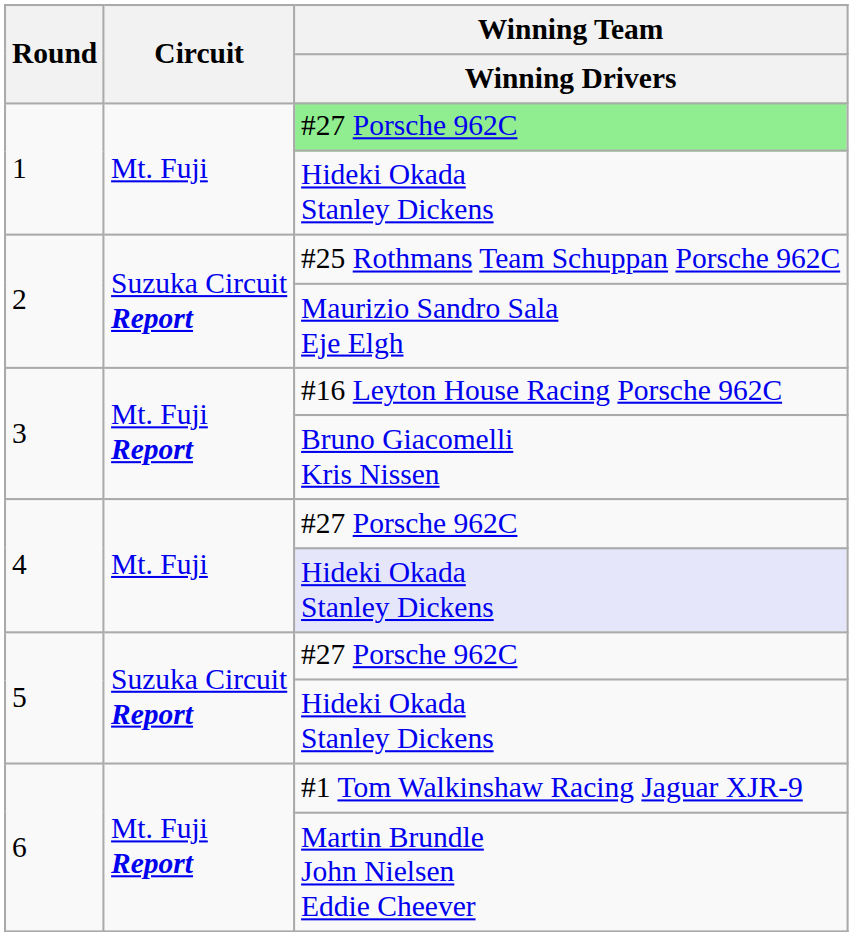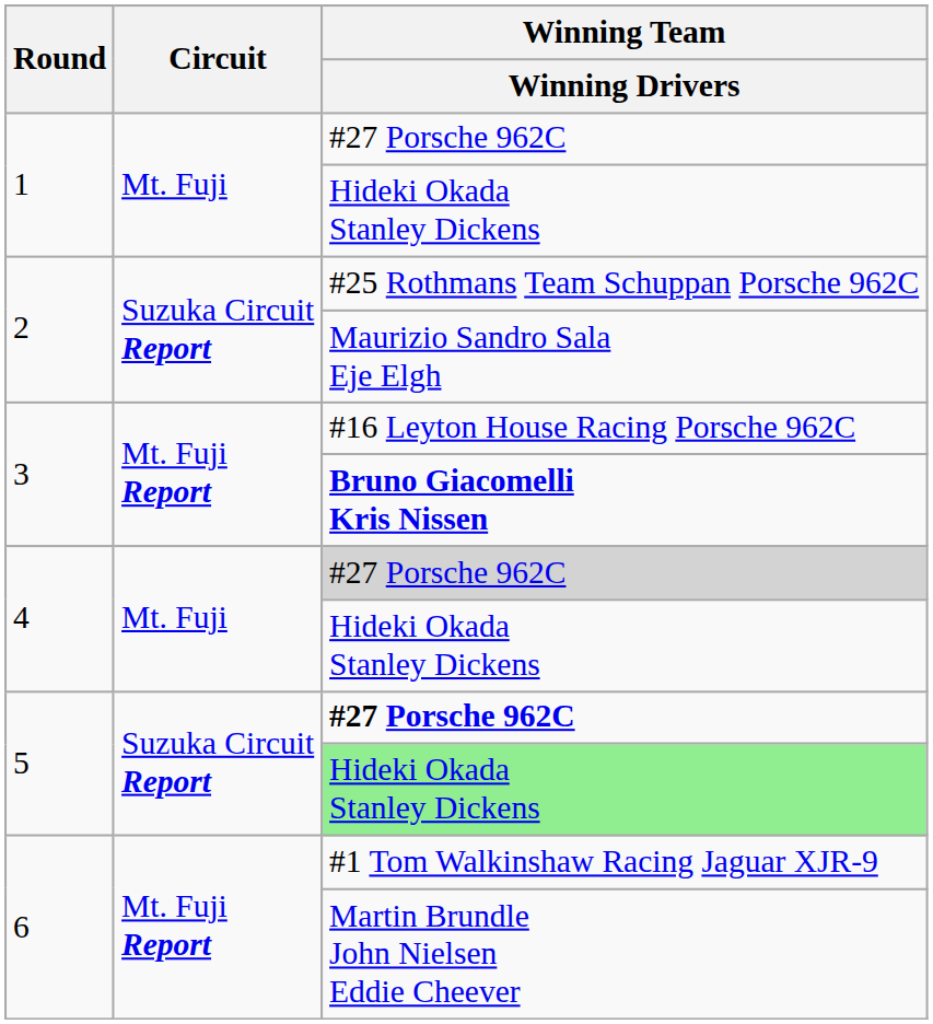1 / #27 Porsche 962C | Winning Team / Winning Drivers: lightgreen background -> no background
Bruno Giacomelli Kris Nissen | Winning Team / Winning Drivers: normal -> bold
4 / #27 Porsche 962C | Winning Team / Winning Drivers: no background -> lightgrey background
4 / Hideki Okada Stanley Dickens | Winning Team / Winning Drivers: lavender background -> no background
5 / #27 Porsche 962C | Winning Team / Winning Drivers: normal -> bold
5 / Hideki Okada Stanley Dickens | Winning Team / Winning Drivers: no background -> lightgreen background
